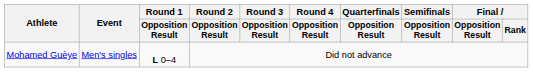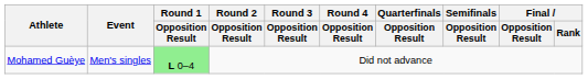Mohamed Guèye | Round 1 / Opposition Result: no background -> lightgreen background
